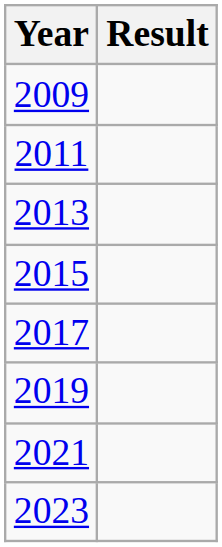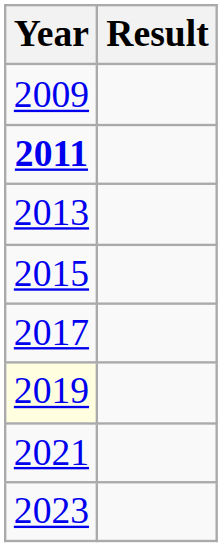2011 | Year: normal -> bold
2019 | Year: no background -> lightyellow background
